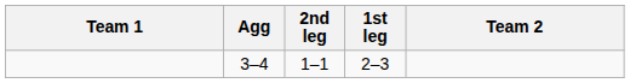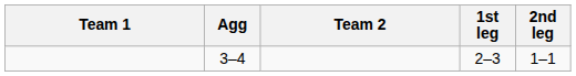columns swapped: Team 2 <-> 2nd leg
